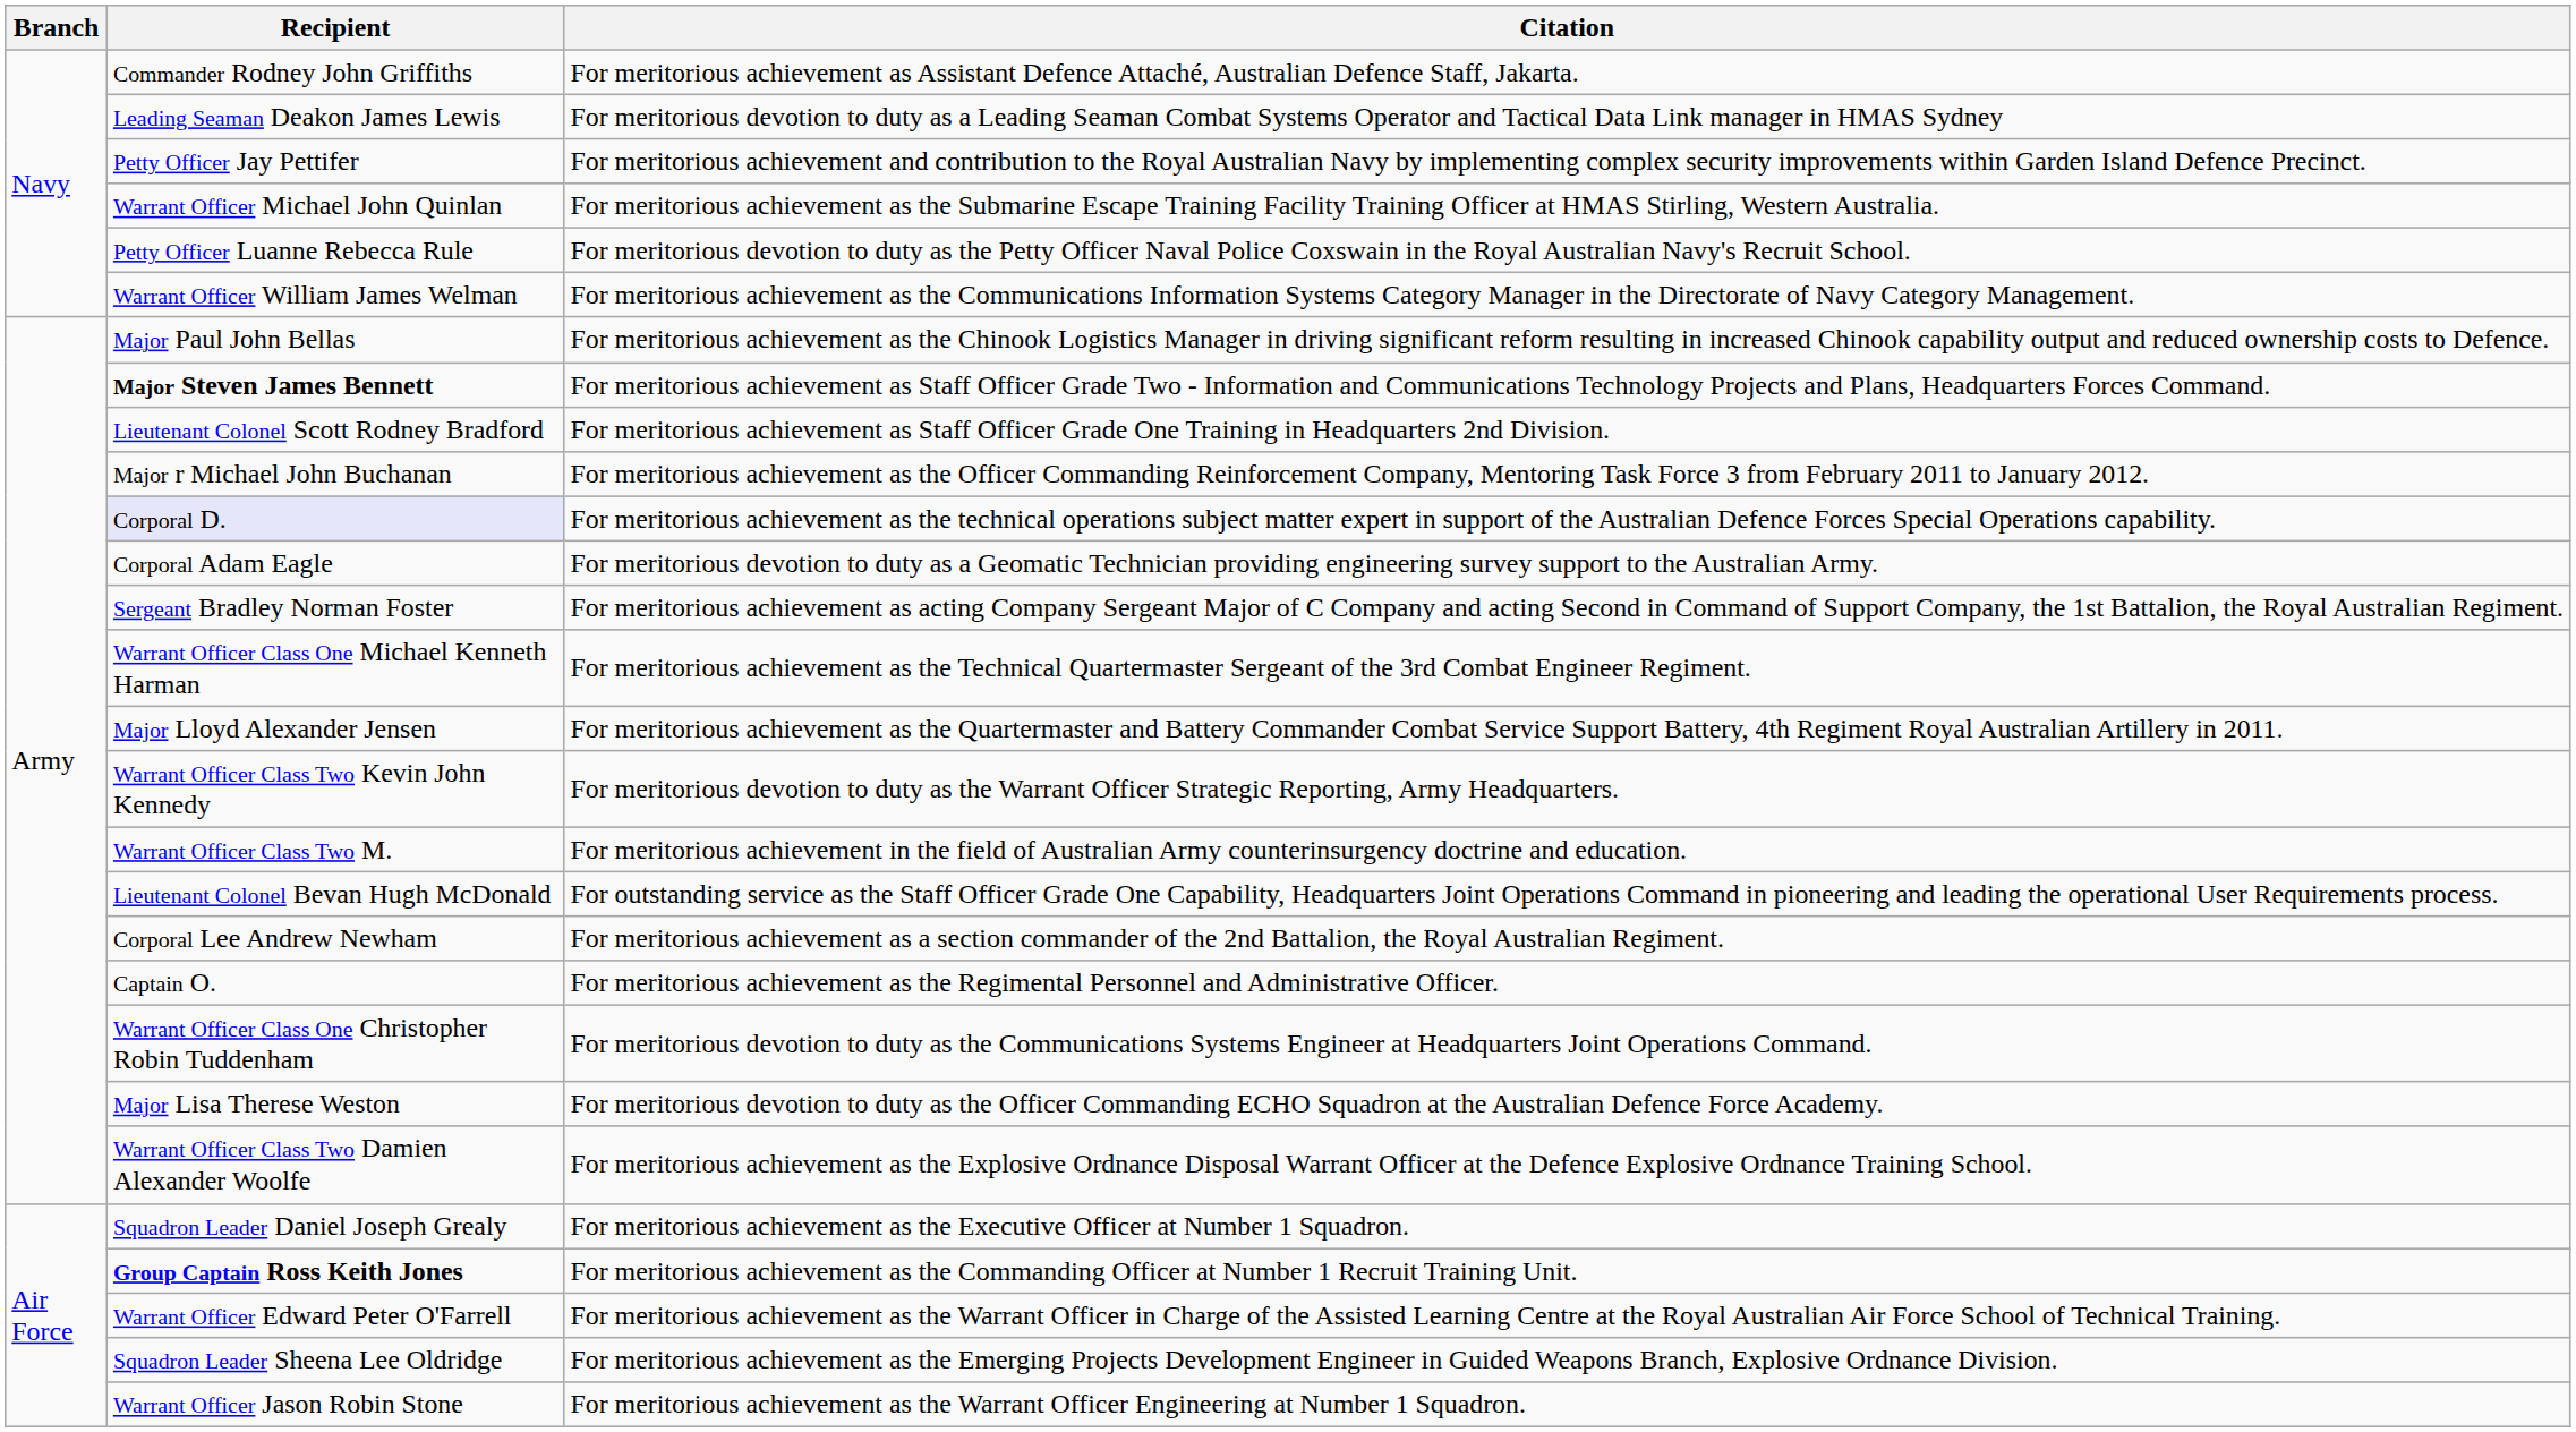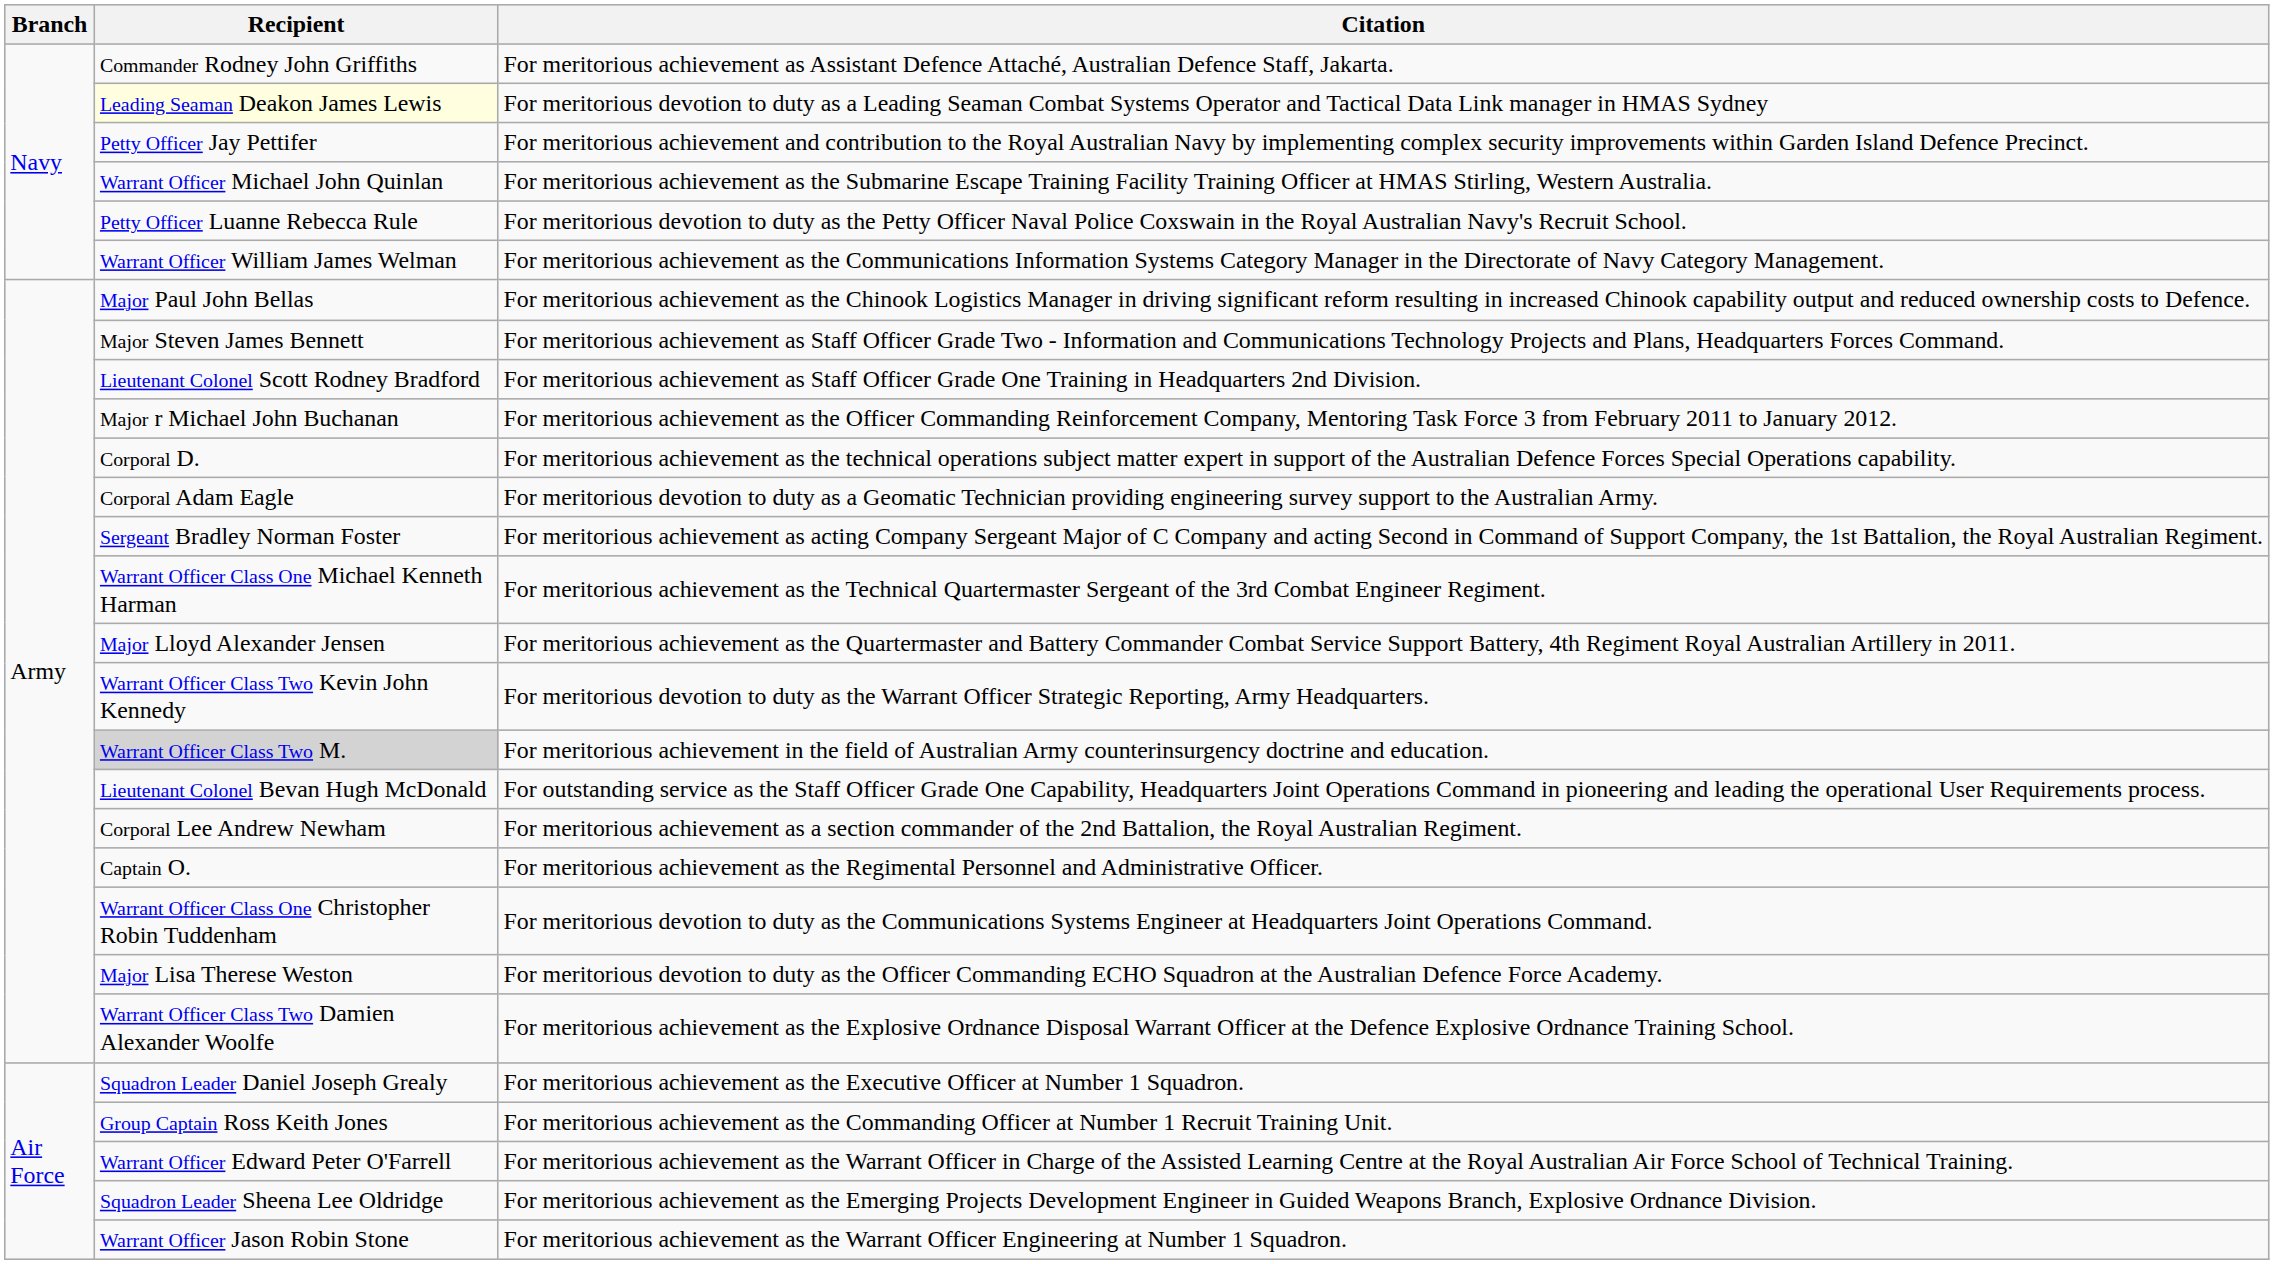Leading Seaman Deakon James Lewis | Recipient: no background -> lightyellow background
Major Steven James Bennett | Recipient: bold -> normal
Corporal D. | Recipient: lavender background -> no background
Warrant Officer Class Two M. | Recipient: no background -> lightgrey background
Group Captain Ross Keith Jones | Recipient: bold -> normal
